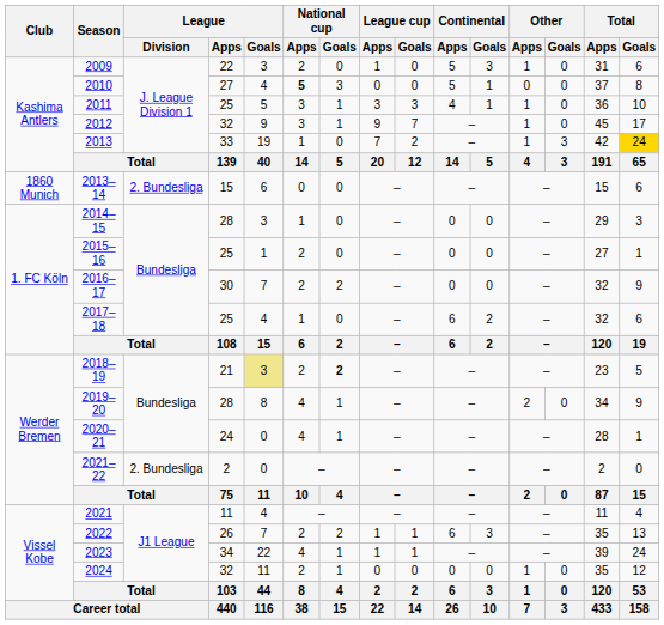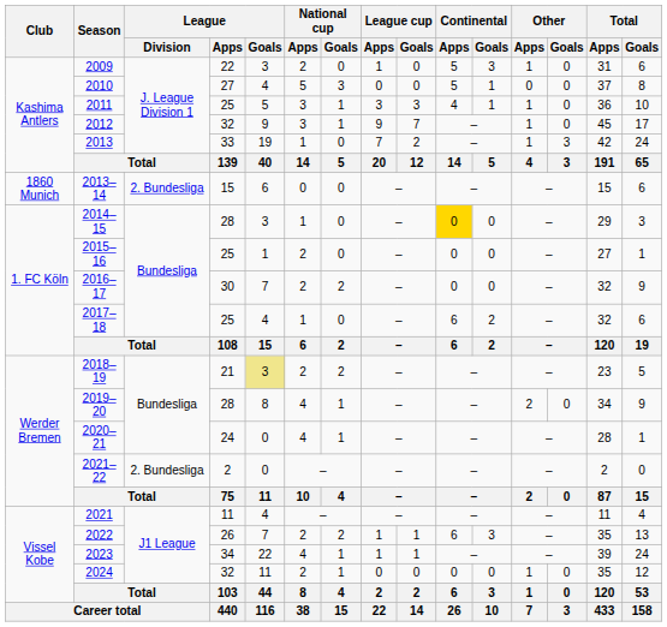2010 | National cup / Apps: bold -> normal
2013 | Total / Goals: gold background -> no background
2014–15 | Continental / Apps: no background -> gold background
2018–19 | National cup / Goals: bold -> normal
